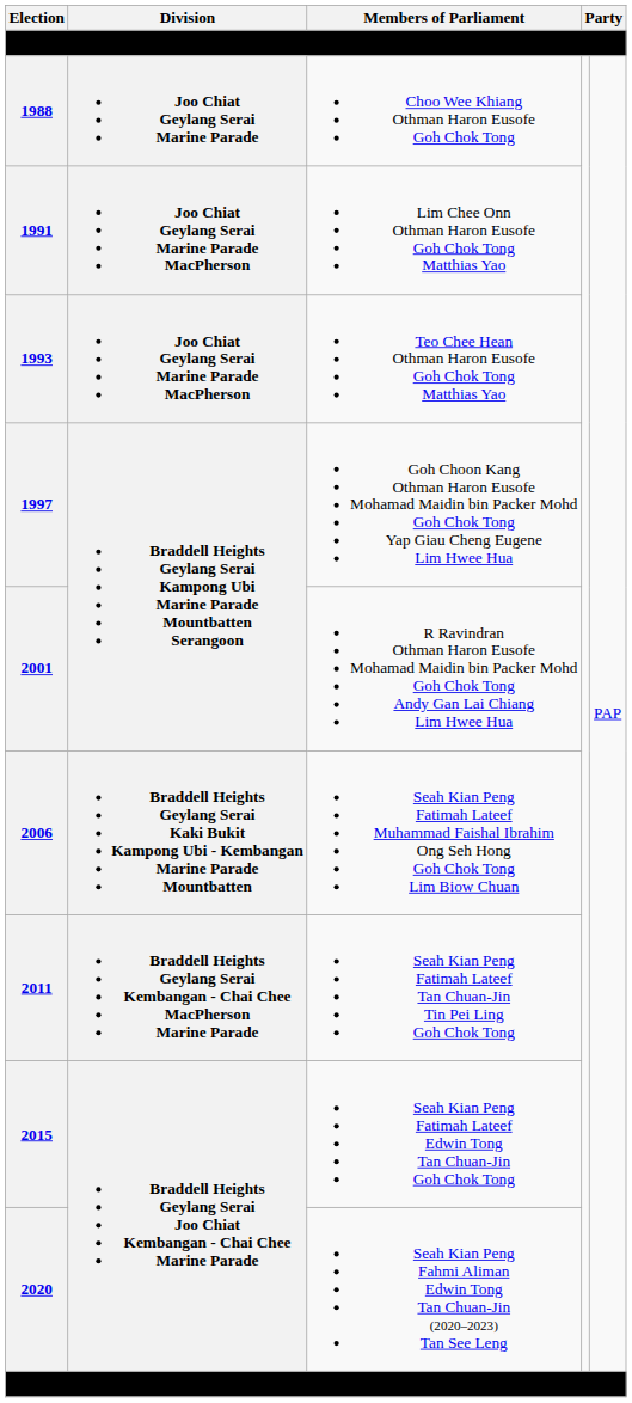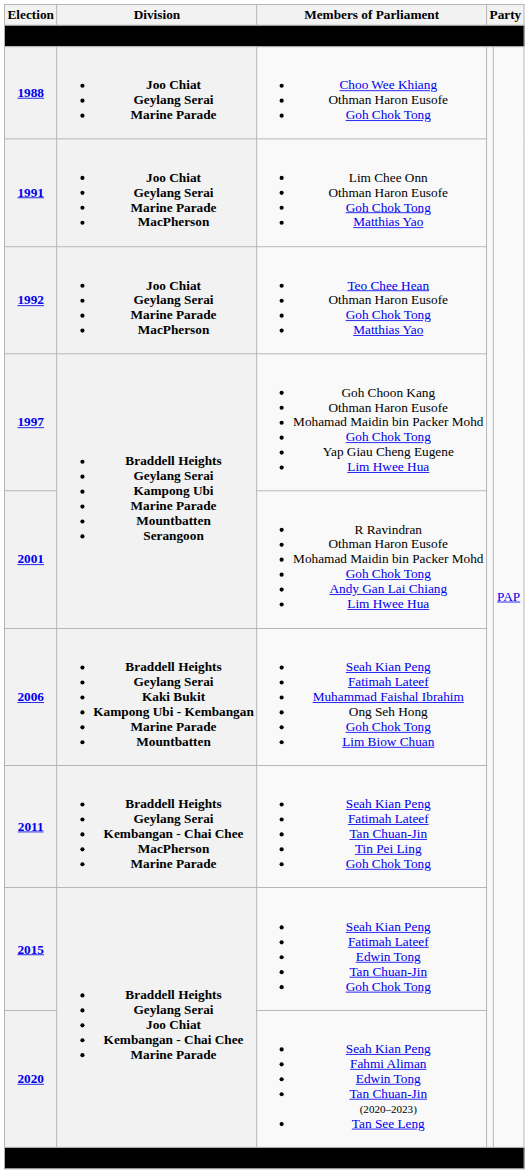Teo Chee Hean Othman Haron Eusofe Goh Chok Tong Matthias Yao | Election: 1993 -> 1992
